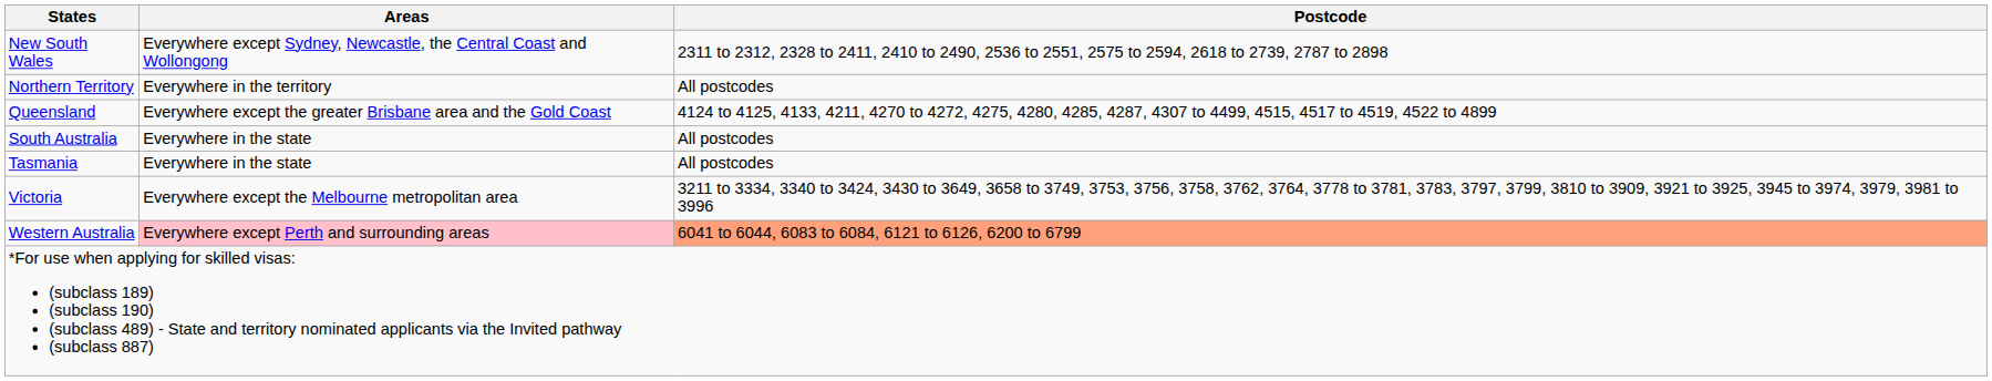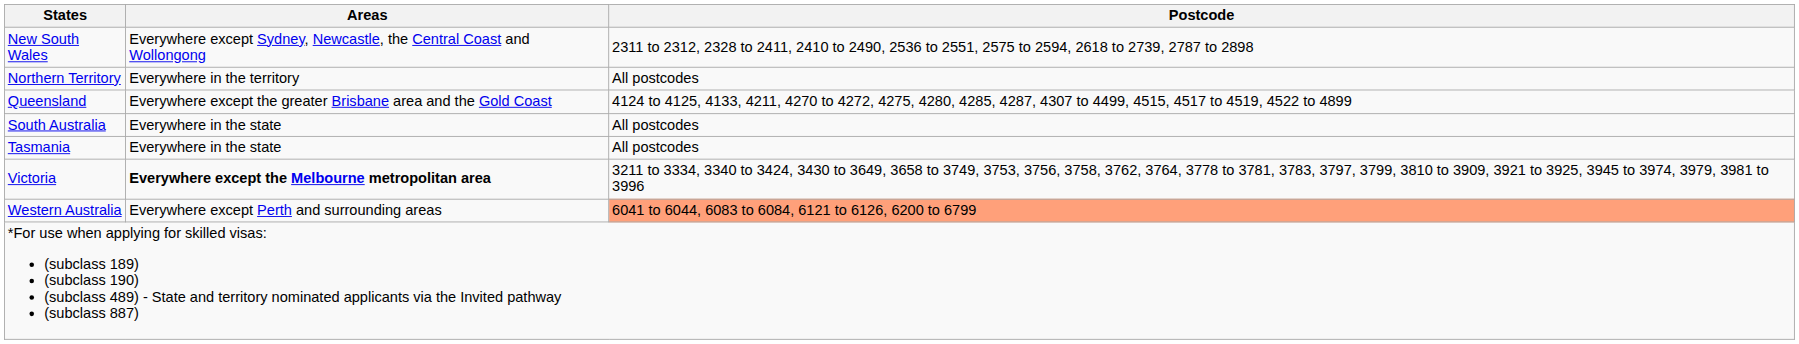Victoria | Areas: normal -> bold
Western Australia | Areas: pink background -> no background
